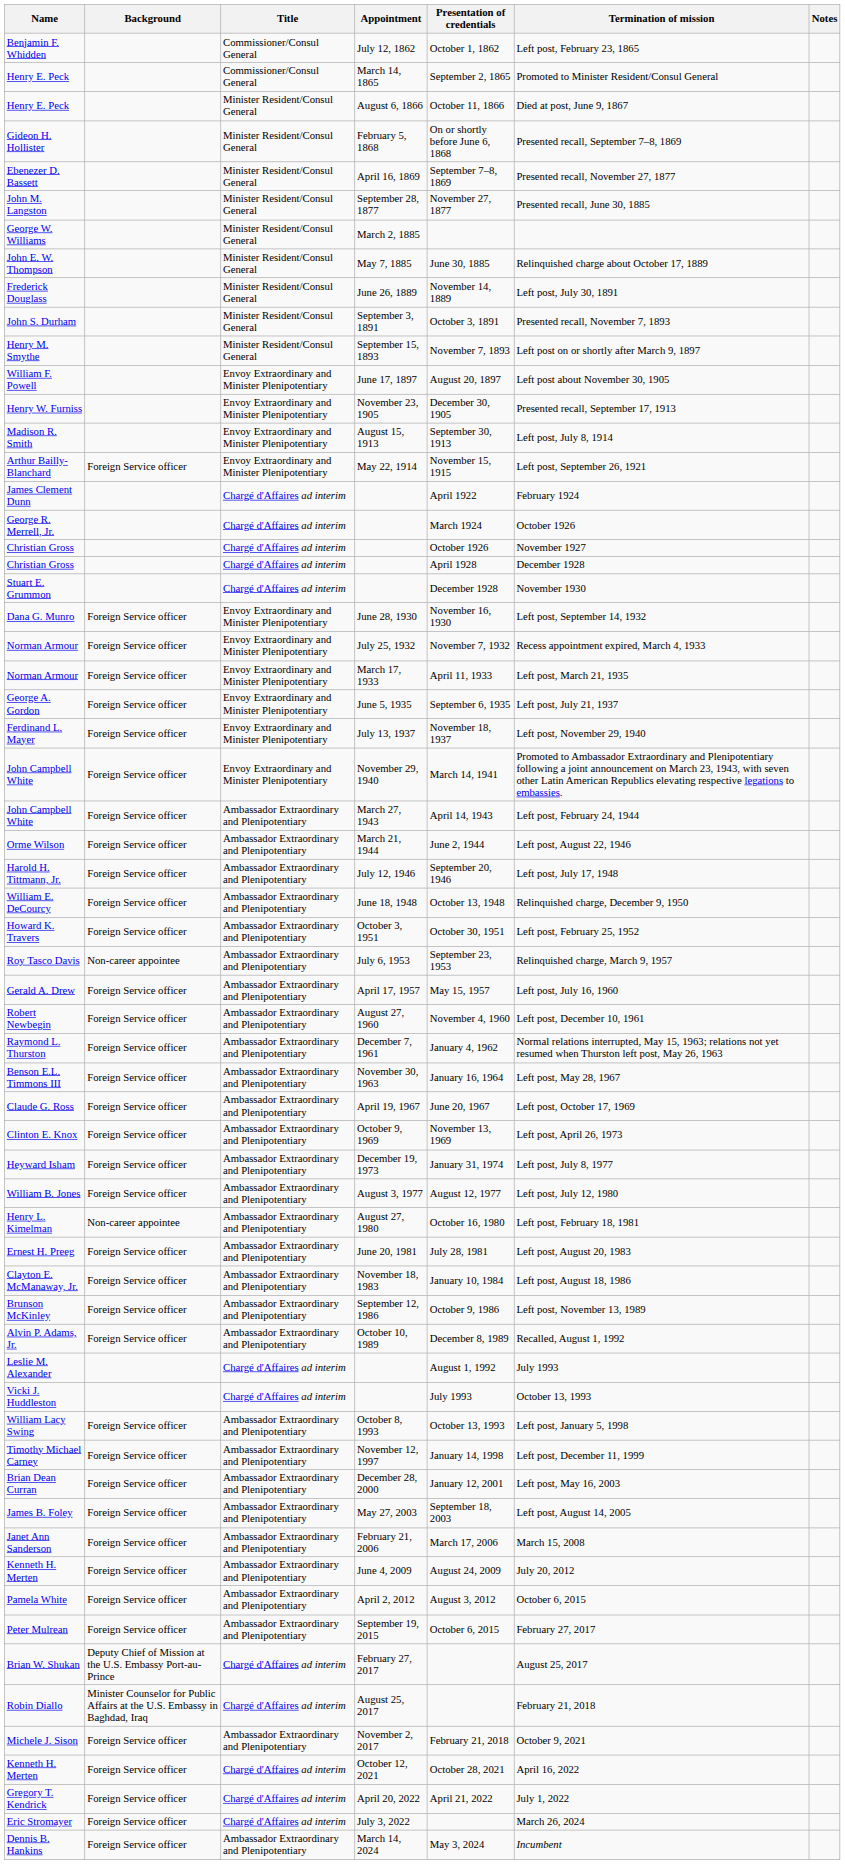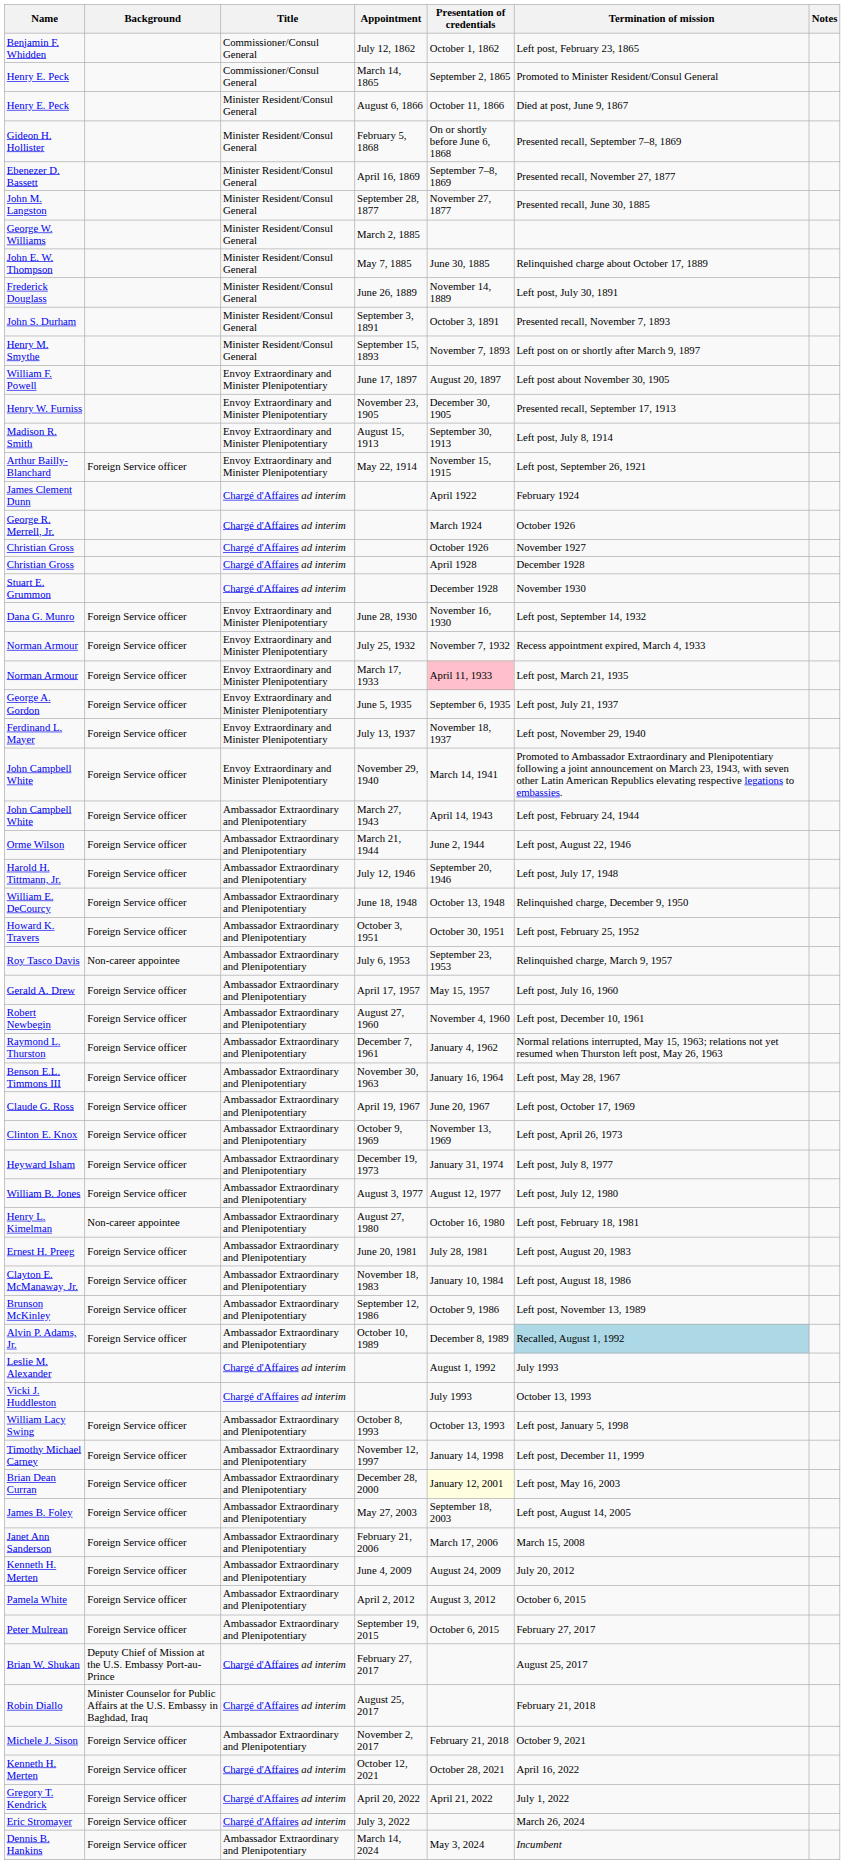Norman Armour / March 17, 1933 | Presentation of credentials: no background -> pink background
Alvin P. Adams, Jr. | Termination of mission: no background -> lightblue background
Brian Dean Curran | Presentation of credentials: no background -> lightyellow background
